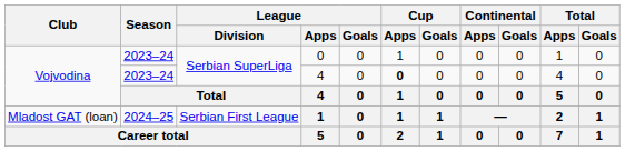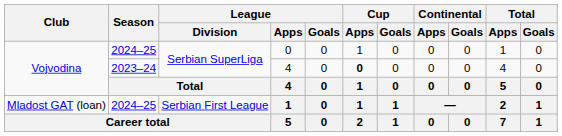row 3 | Season: 2023–24 -> 2024–25
